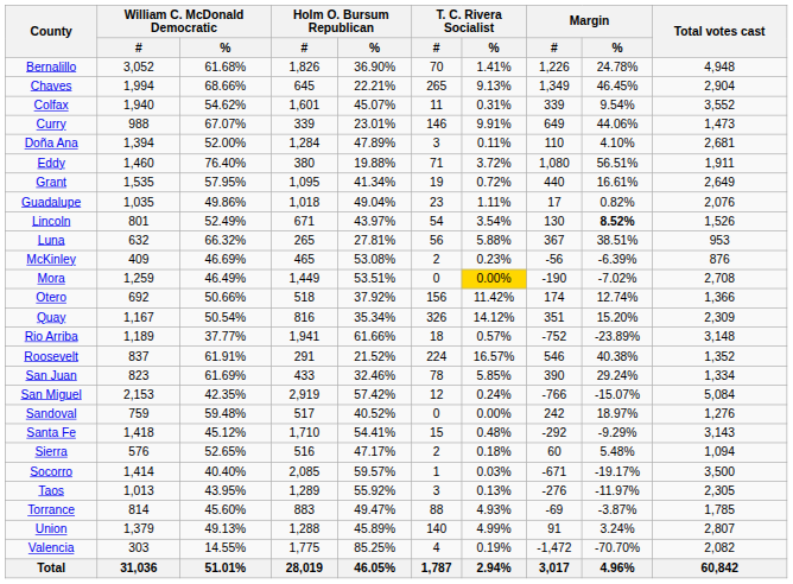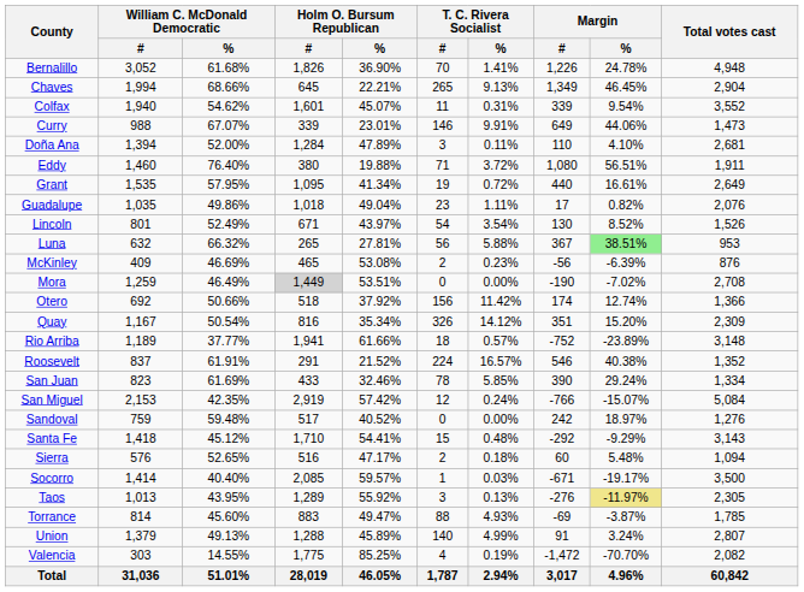Lincoln | Margin / %: bold -> normal
Luna | Margin / %: no background -> lightgreen background
Mora | Holm O. Bursum Republican / #: no background -> lightgrey background
Mora | T. C. Rivera Socialist / %: gold background -> no background
Taos | Margin / %: no background -> khaki background
